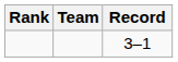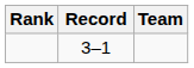columns swapped: Team <-> Record
